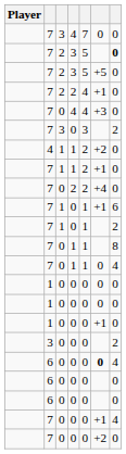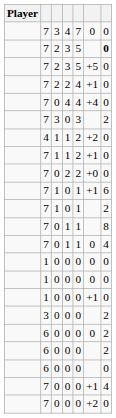row 6 | column 6: +3 -> +4
row 10 | column 6: +4 -> +0
row 19 | column 6: bold -> normal
row 19 | column 7: 4 -> 2
row 20 | column 7: 0 -> 2
